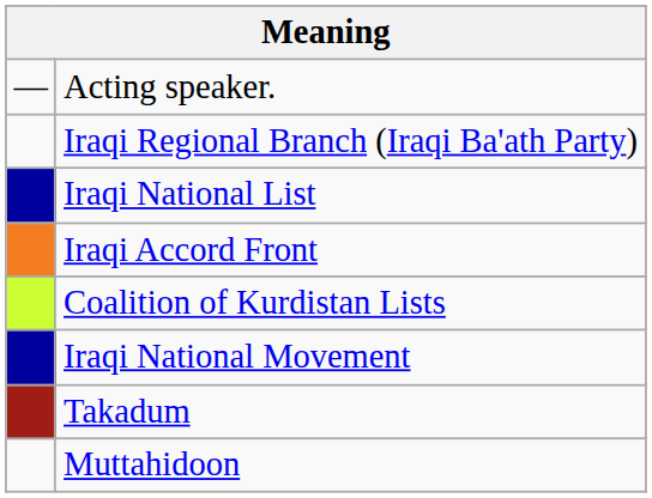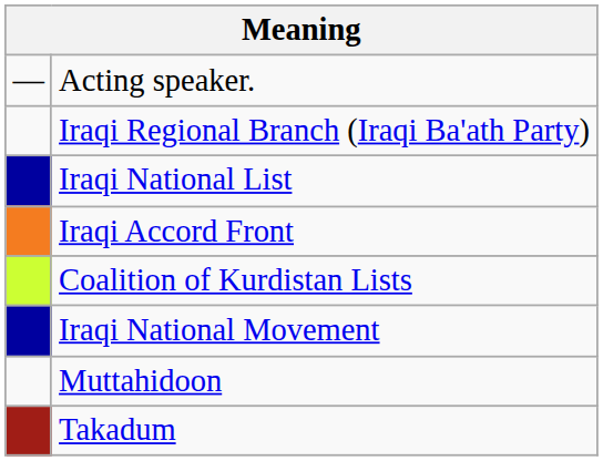rows swapped: Muttahidoon <-> Takadum
